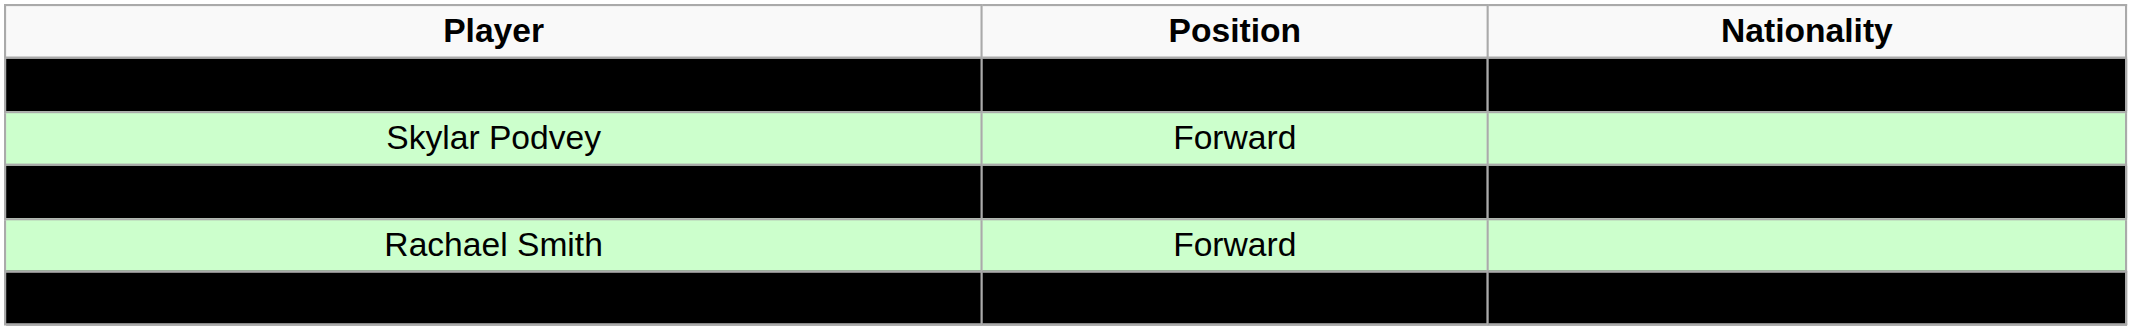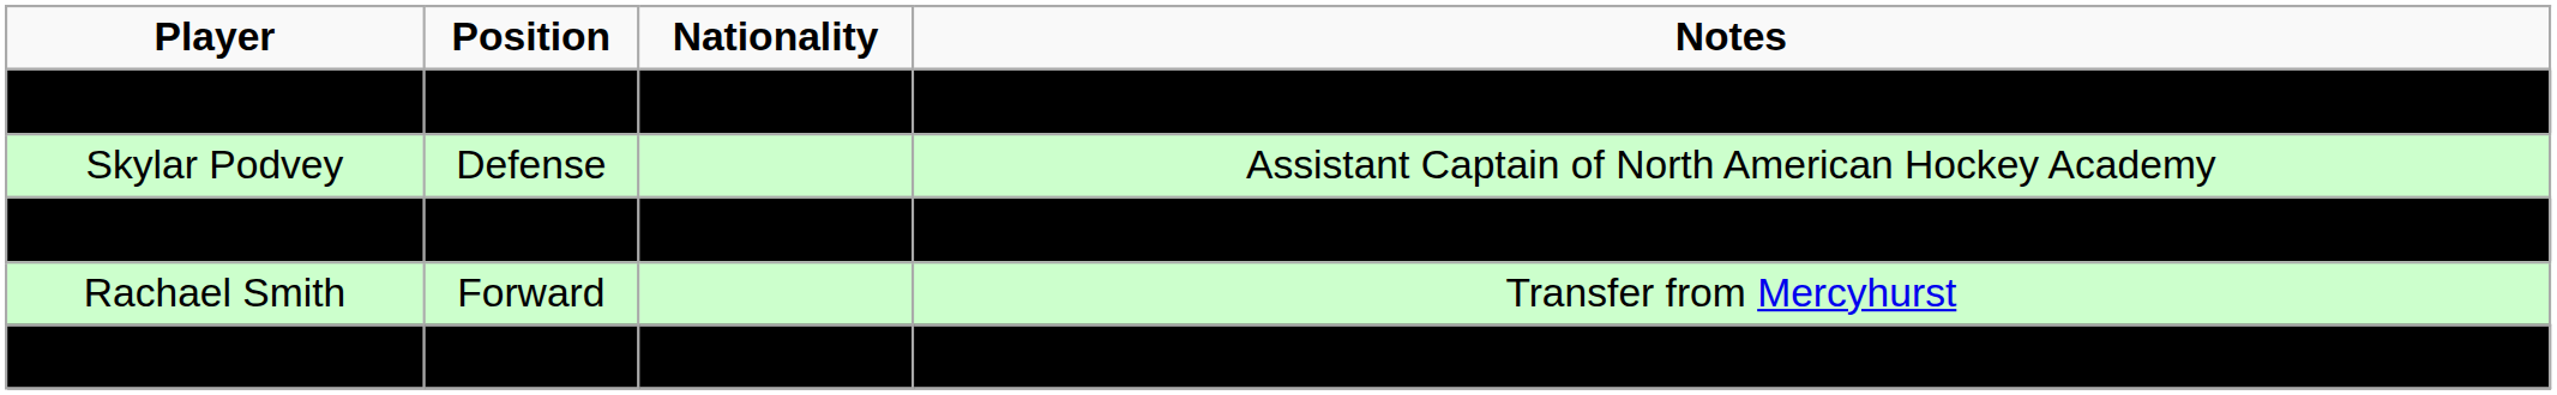+ column: Notes | Assistant Captain of the Durham West Jr. Lightning | Assistant Captain of North American Hockey Academy | Attended Ontario Hockey Academy | Transfer from Mercyhurst | Assistant Captain of the Durham West Jr. Lightning with Charlea Pedersen
Skylar Podvey | Position: Forward -> Defense
Jessica Poirer | Position: Forward -> Defense
